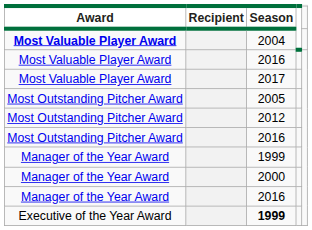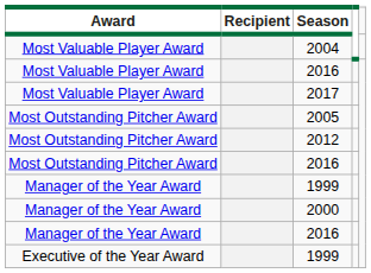2004 | Award: bold -> normal
Executive of the Year Award / 1999 | Season: bold -> normal
